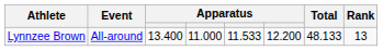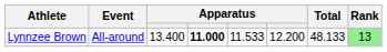row 3 | column 4: normal -> bold
row 3 | Rank: no background -> lightgreen background
